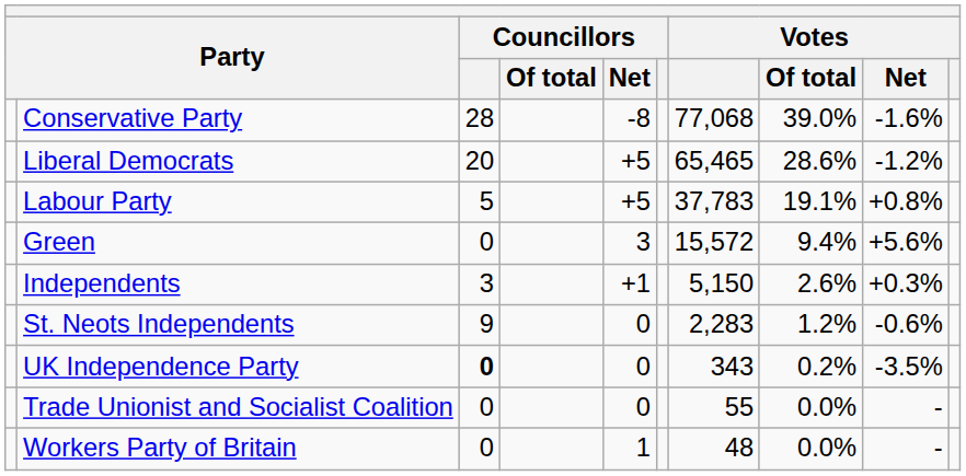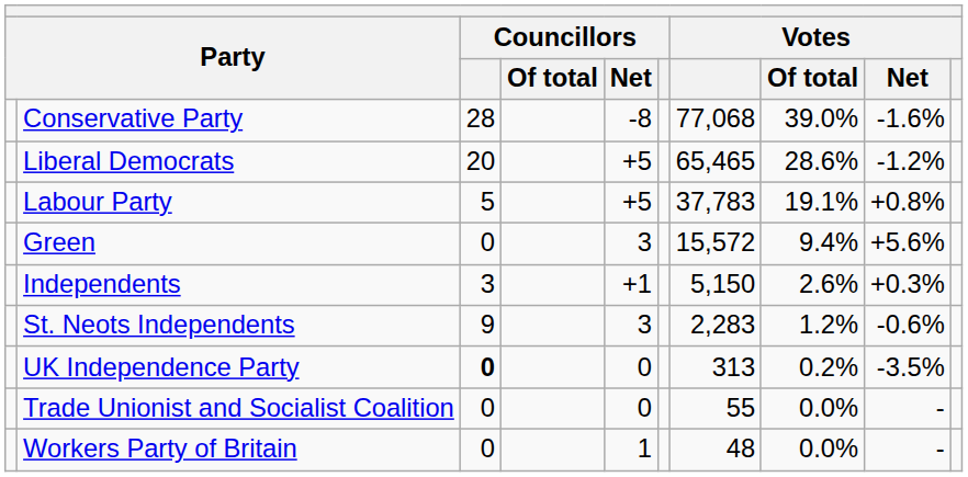St. Neots Independents | Councillors / Net: 0 -> 3
UK Independence Party | column 7: 343 -> 313
